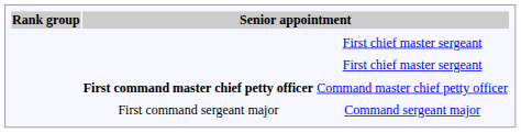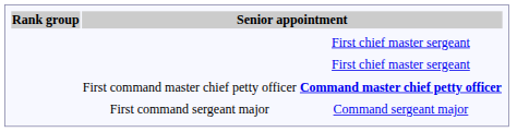Command master chief petty officer | column 2: bold -> normal
Command master chief petty officer | column 3: normal -> bold
